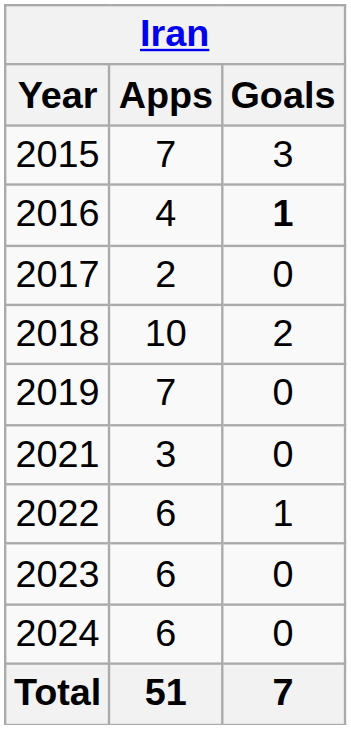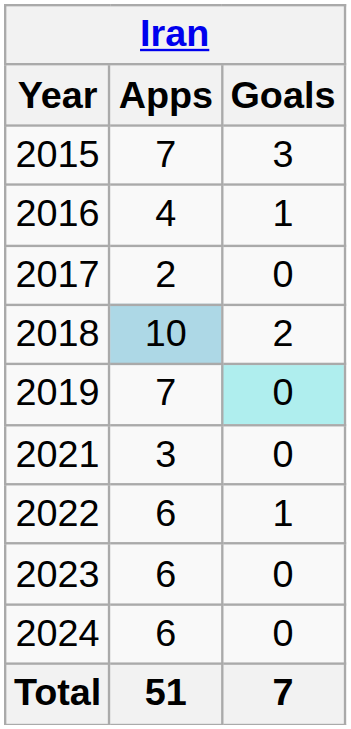2016 | Goals: bold -> normal
2018 | Apps: no background -> lightblue background
2019 | Goals: no background -> paleturquoise background
